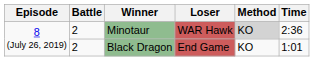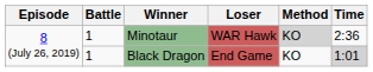Minotaur | Battle: 2 -> 1
Black Dragon | Battle: 2 -> 1
Black Dragon | Time: no background -> lightgrey background
